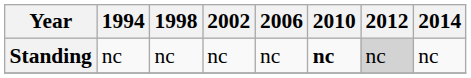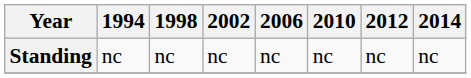Standing | 2010: bold -> normal
Standing | 2012: lightgrey background -> no background
